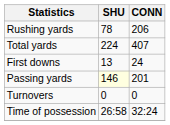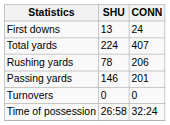rows swapped: First downs <-> Rushing yards
Passing yards | SHU: lightyellow background -> no background
